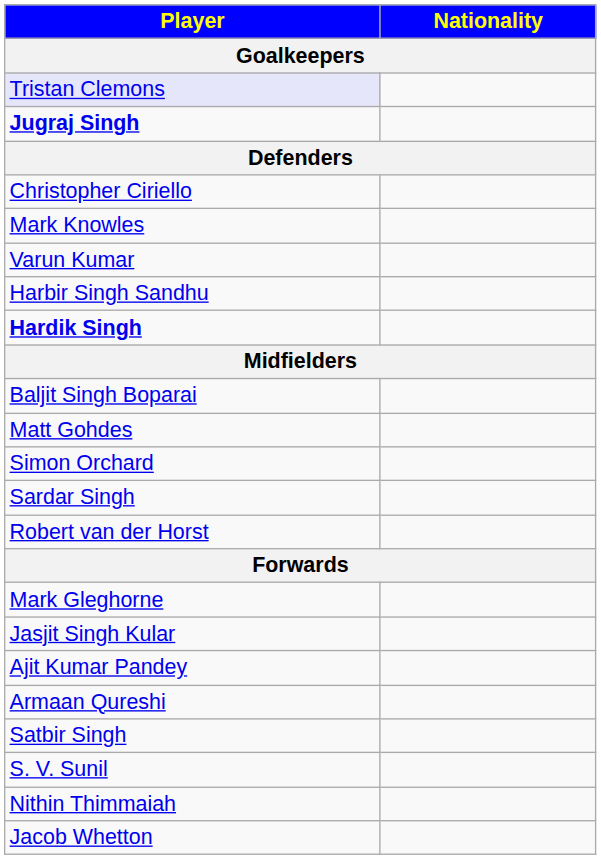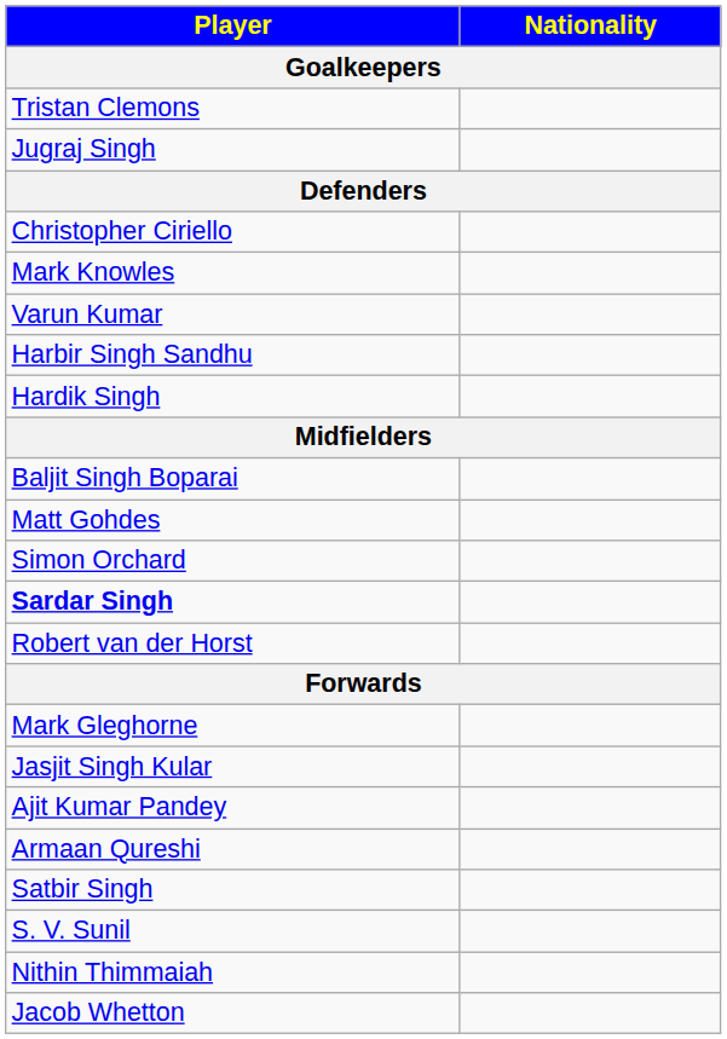Tristan Clemons | Player: lavender background -> no background
Jugraj Singh | Player: bold -> normal
Hardik Singh | Player: bold -> normal
Sardar Singh | Player: normal -> bold
